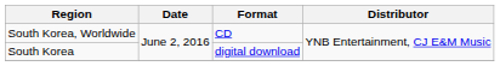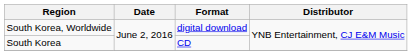South Korea, Worldwide | Format: CD -> digital download
South Korea | Format: digital download -> CD
